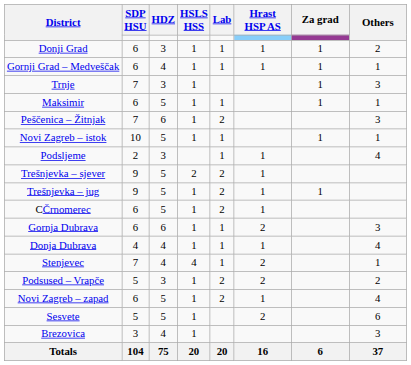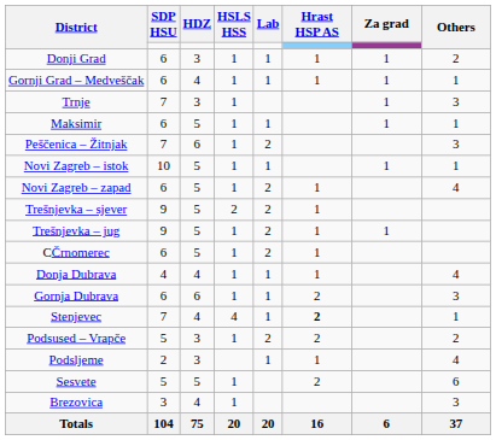rows swapped: Novi Zagreb – zapad <-> Podsljeme
rows swapped: Gornja Dubrava <-> Donja Dubrava
Stenjevec | Hrast HSP AS: normal -> bold
